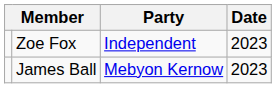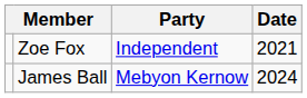Zoe Fox | Date: 2023 -> 2021
James Ball | Date: 2023 -> 2024
